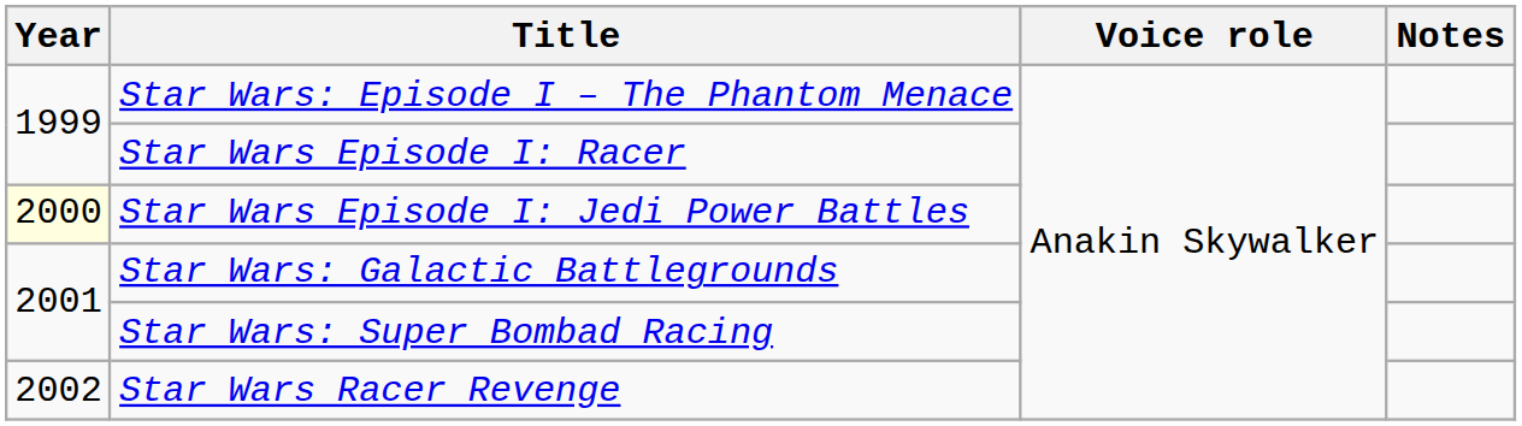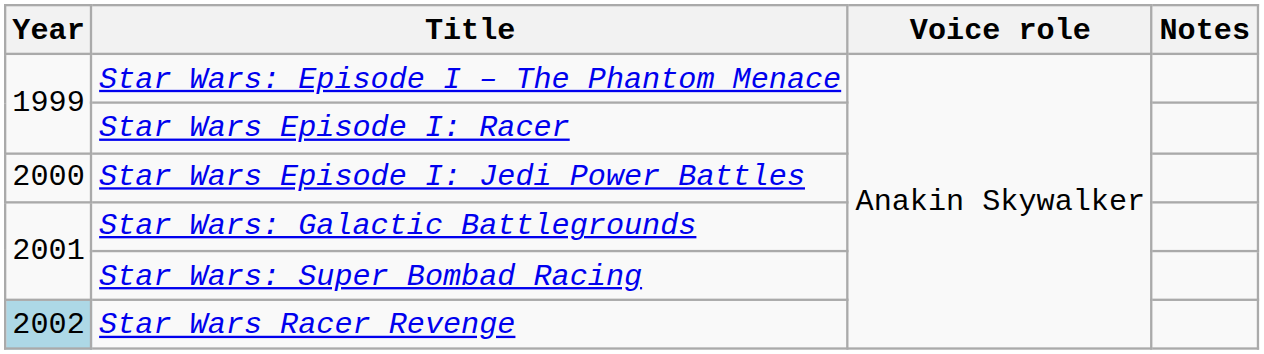Star Wars Episode I: Jedi Power Battles | Year: lightyellow background -> no background
Star Wars Racer Revenge | Year: no background -> lightblue background
